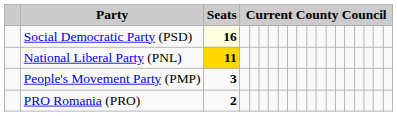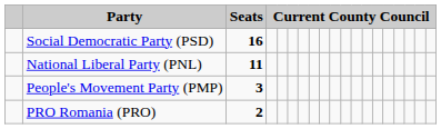Social Democratic Party (PSD) | Seats: lightyellow background -> no background
National Liberal Party (PNL) | Seats: gold background -> no background
